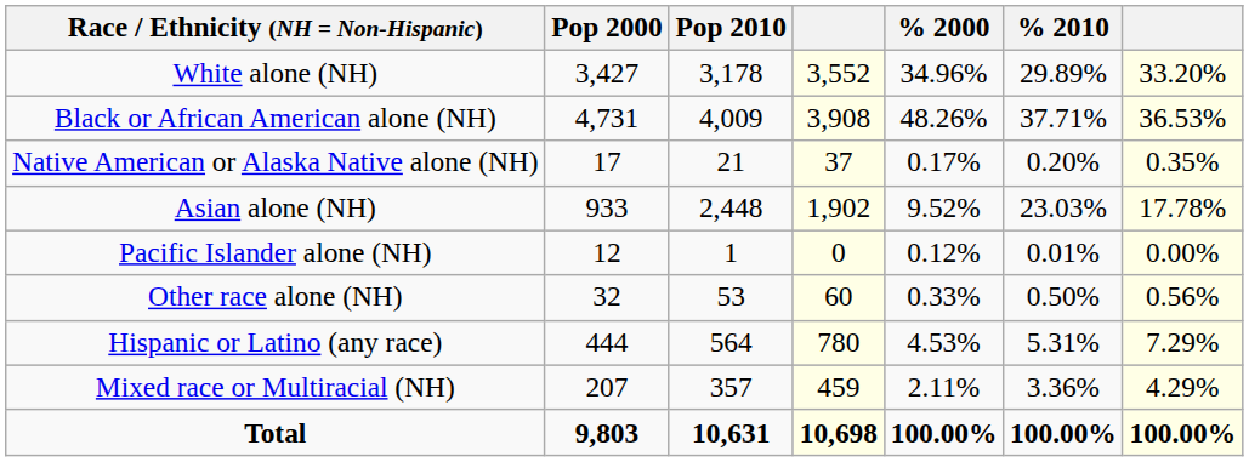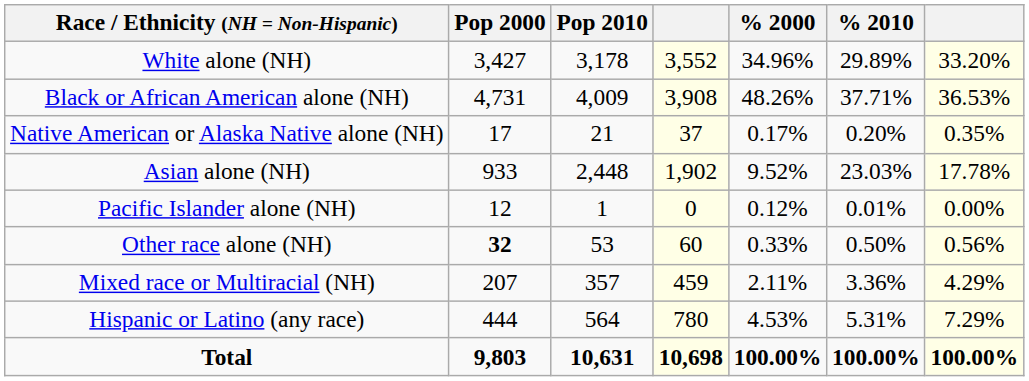Other race alone (NH) | Pop 2000: normal -> bold
rows swapped: Mixed race or Multiracial (NH) <-> Hispanic or Latino (any race)
